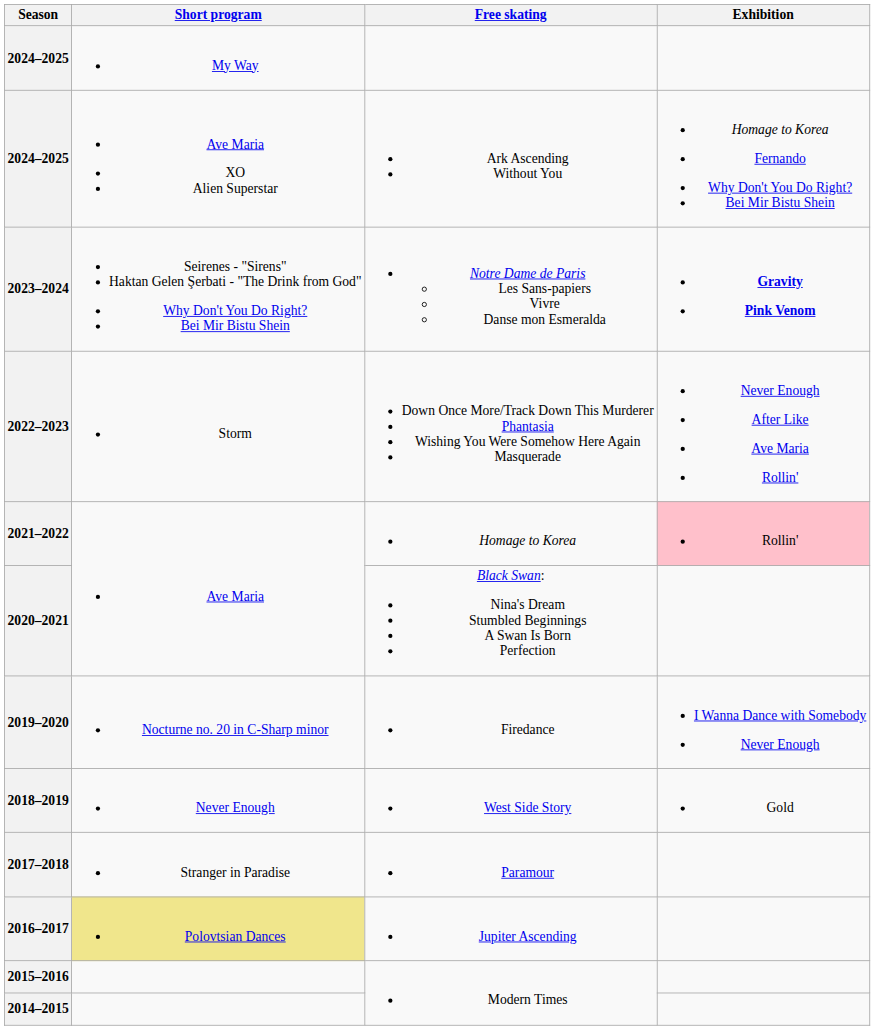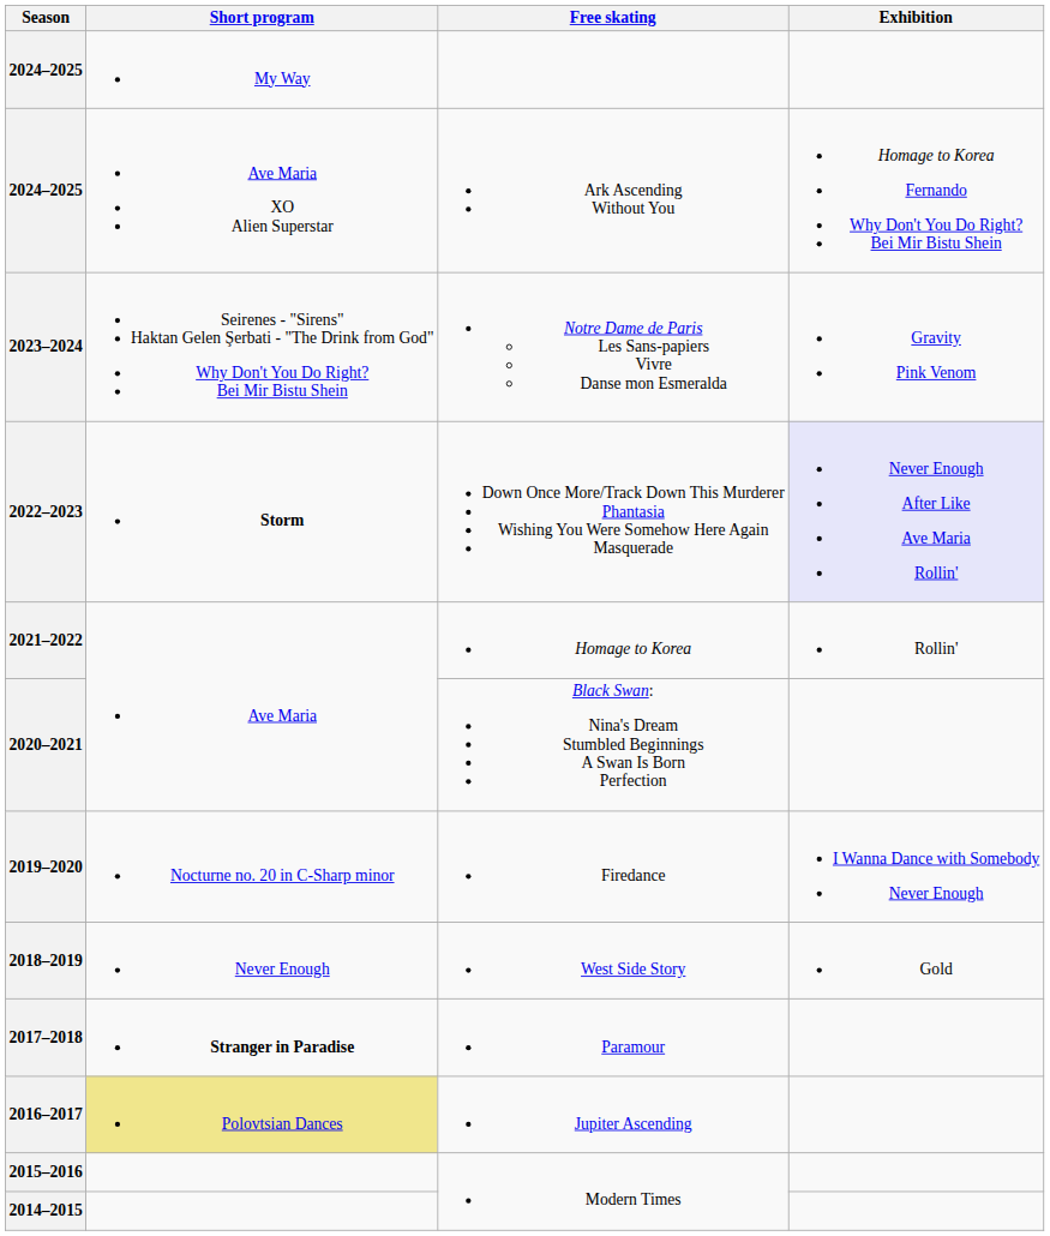2023–2024 | Exhibition: bold -> normal
2022–2023 | Short program: normal -> bold
2022–2023 | Exhibition: no background -> lavender background
2021–2022 | Exhibition: pink background -> no background
2017–2018 | Short program: normal -> bold
